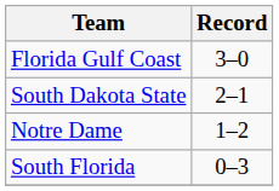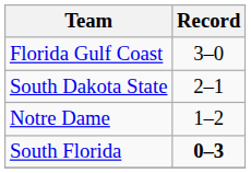South Florida | Record: normal -> bold
